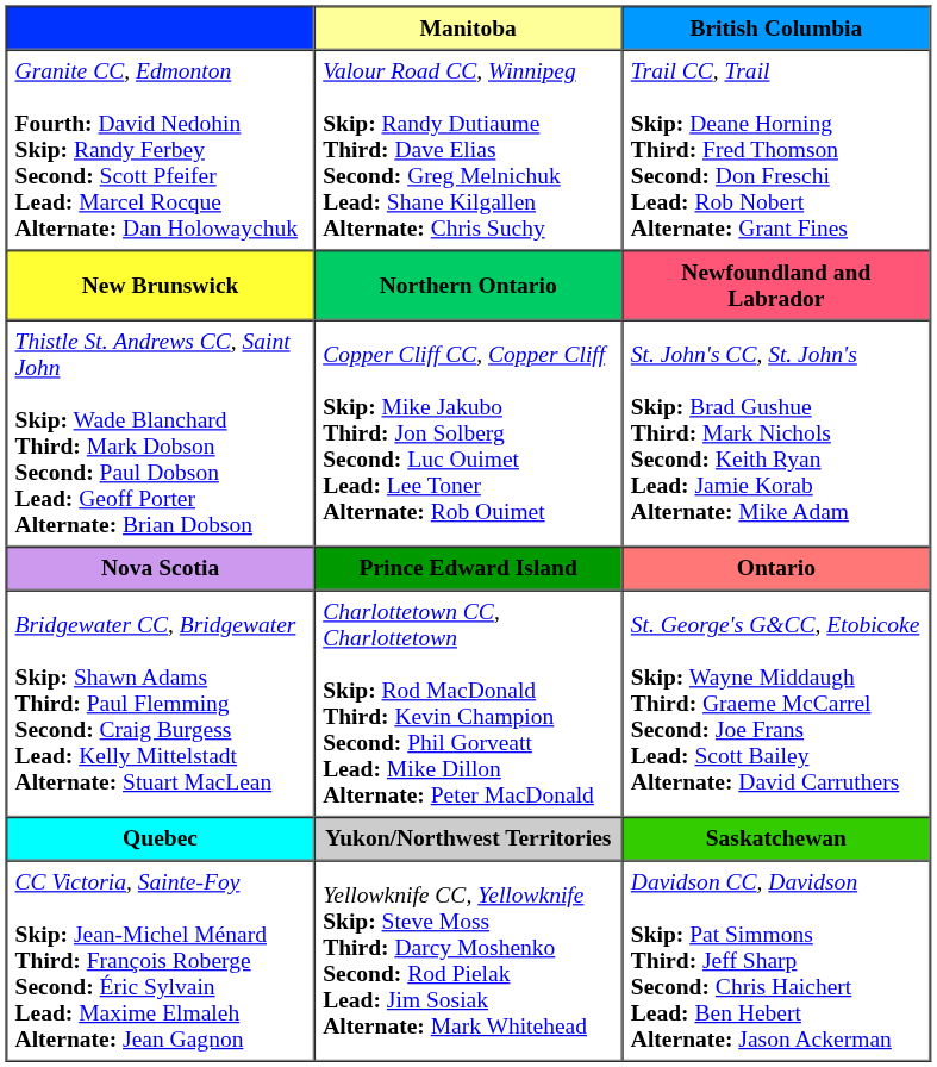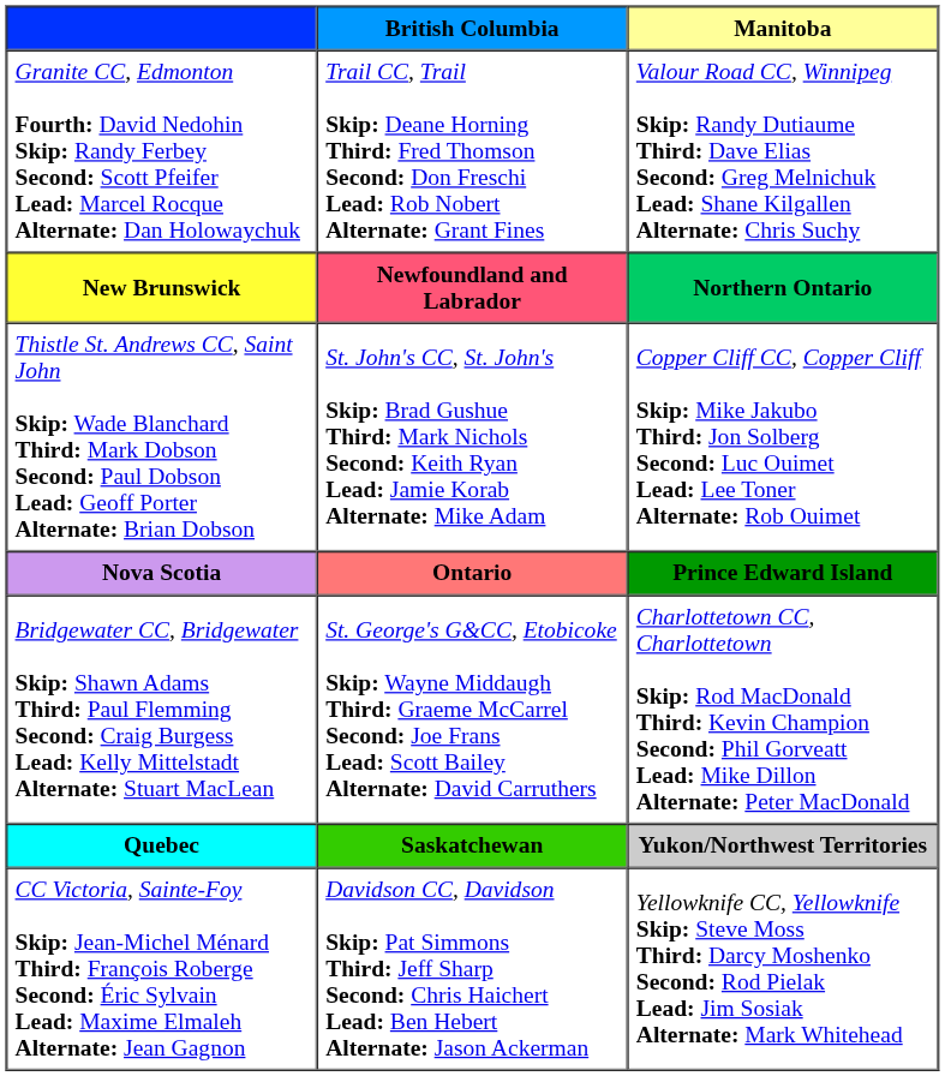columns swapped: British Columbia <-> Manitoba
